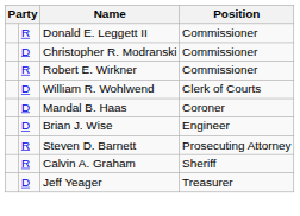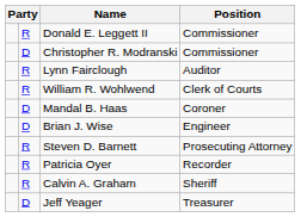- row: R | Robert E. Wirkner | Commissioner
+ row: R | Lynn Fairclough | Auditor
William R. Wohlwend | column 2: D -> R
+ row: R | Patricia Oyer | Recorder
